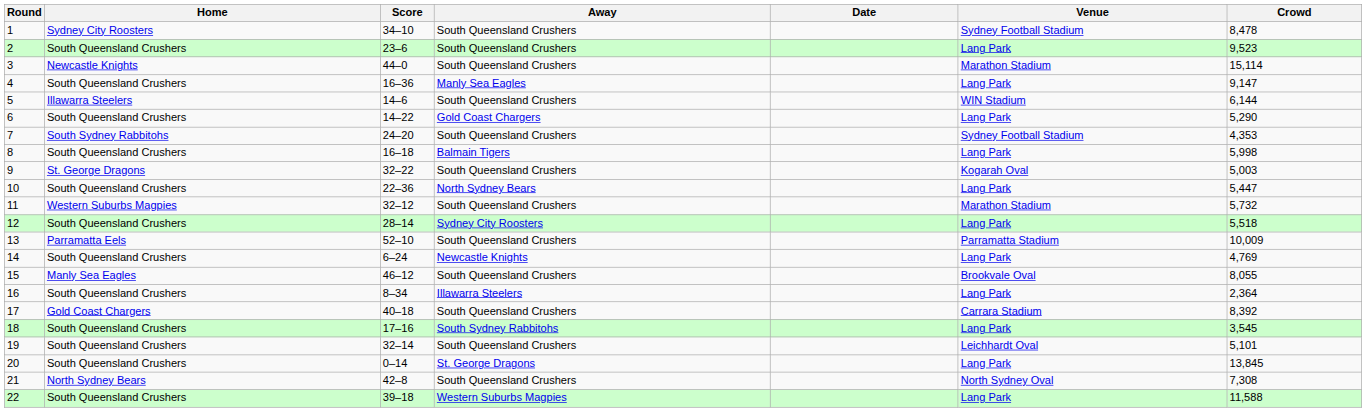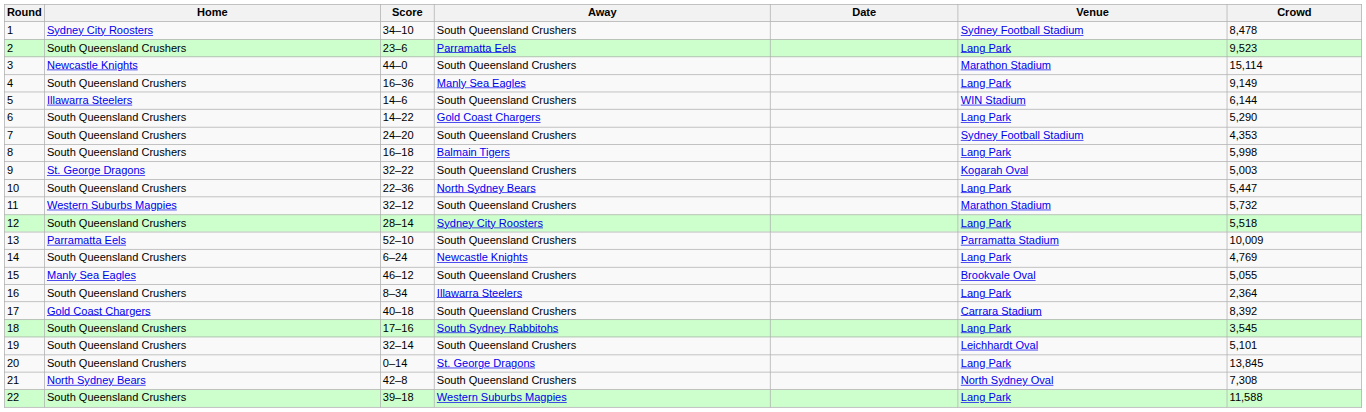2 | Away: South Queensland Crushers -> Parramatta Eels
4 | Crowd: 9,147 -> 9,149
7 | Home: South Sydney Rabbitohs -> South Queensland Crushers
15 | Crowd: 8,055 -> 5,055
